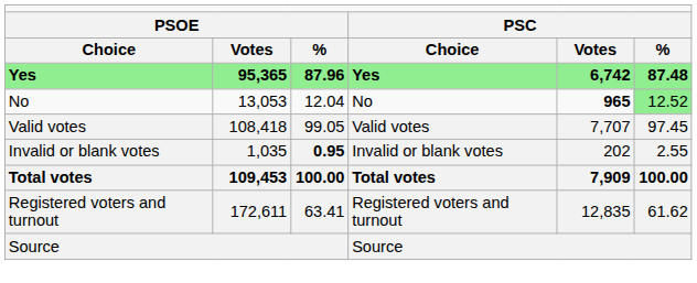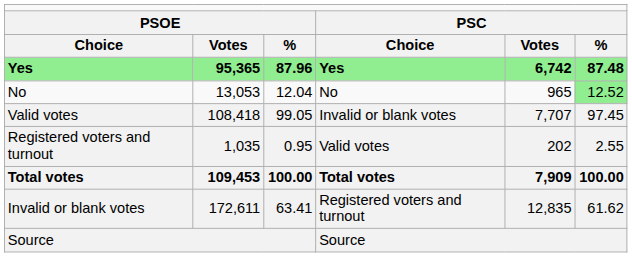row 5 | column 5: bold -> normal
row 6 | column 4: Valid votes -> Invalid or blank votes
row 7 | column 1: Invalid or blank votes -> Registered voters and turnout
row 7 | column 3: bold -> normal
row 7 | column 4: Invalid or blank votes -> Valid votes
row 9 | column 1: Registered voters and turnout -> Invalid or blank votes
